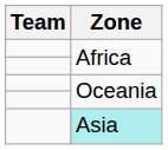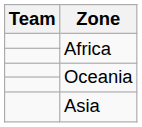row 6 | Zone: paleturquoise background -> no background
